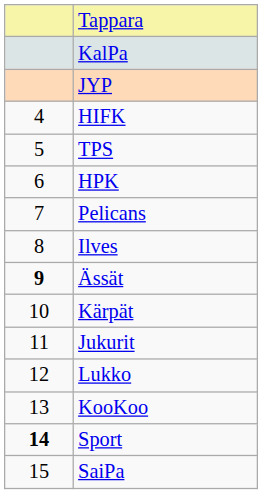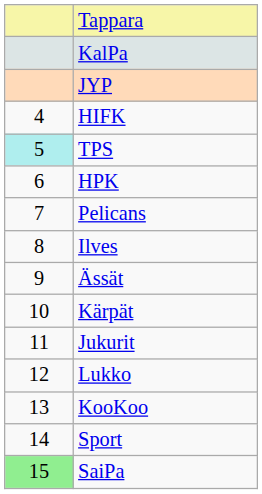TPS | column 1: no background -> paleturquoise background
Ässät | column 1: bold -> normal
Sport | column 1: bold -> normal
SaiPa | column 1: no background -> lightgreen background
